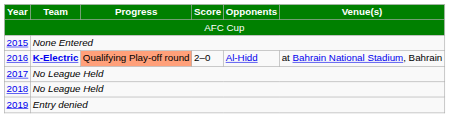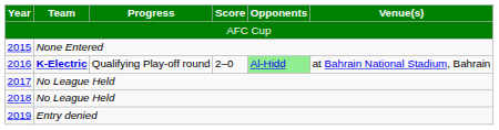2016 | Progress: lightsalmon background -> no background
2016 | Opponents: no background -> lightgreen background
